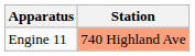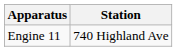Engine 11 | Station: lightsalmon background -> no background
